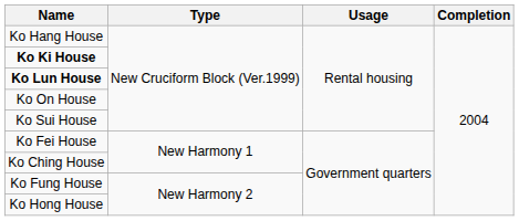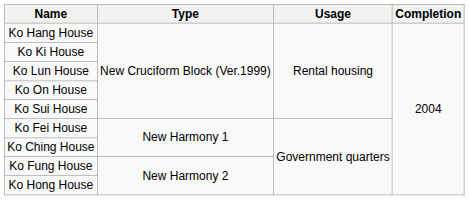Ko Ki House | Name: bold -> normal
Ko Lun House | Name: bold -> normal
